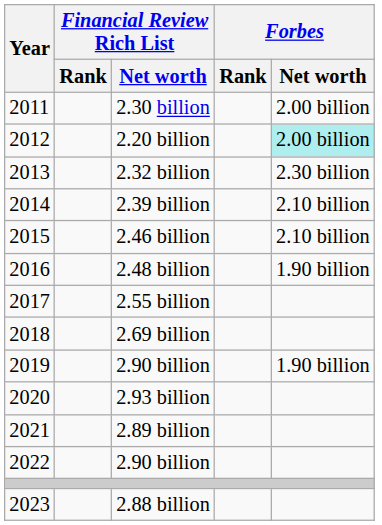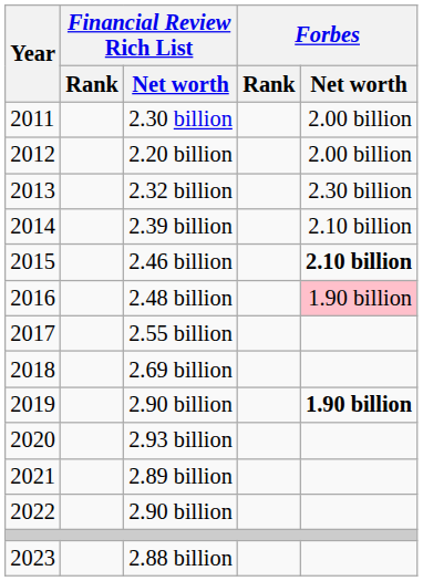2.20 billion | Forbes / Net worth: paleturquoise background -> no background
2.46 billion | Forbes / Net worth: normal -> bold
2.48 billion | Forbes / Net worth: no background -> pink background
2019 / 2.90 billion | Forbes / Net worth: normal -> bold
